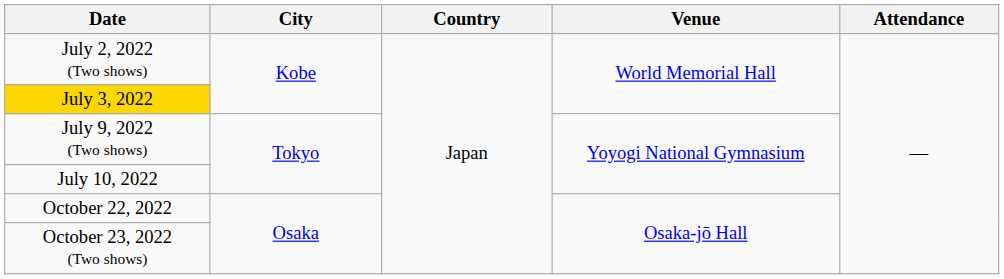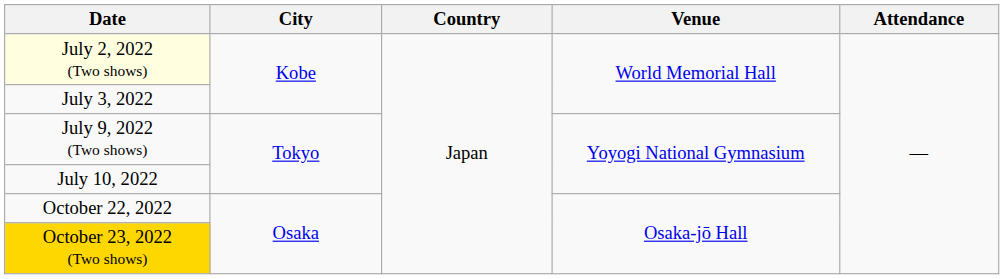July 2, 2022 (Two shows) | Date: no background -> lightyellow background
July 3, 2022 | Date: gold background -> no background
October 23, 2022 (Two shows) | Date: no background -> gold background
